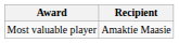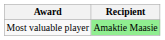Most valuable player | Recipient: no background -> lightgreen background
